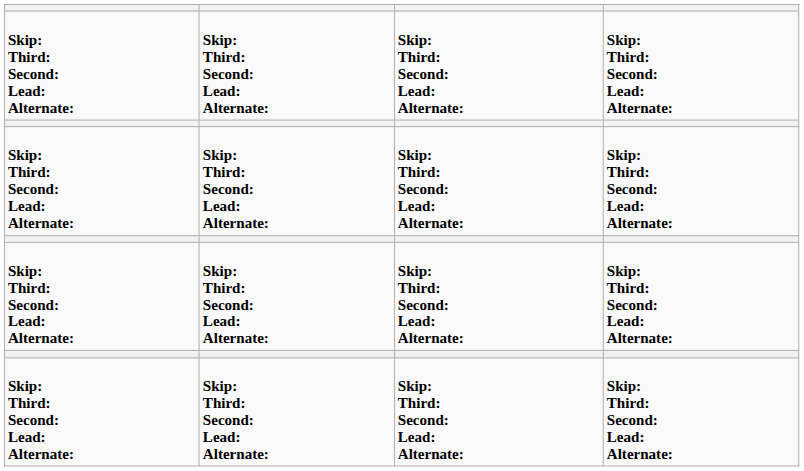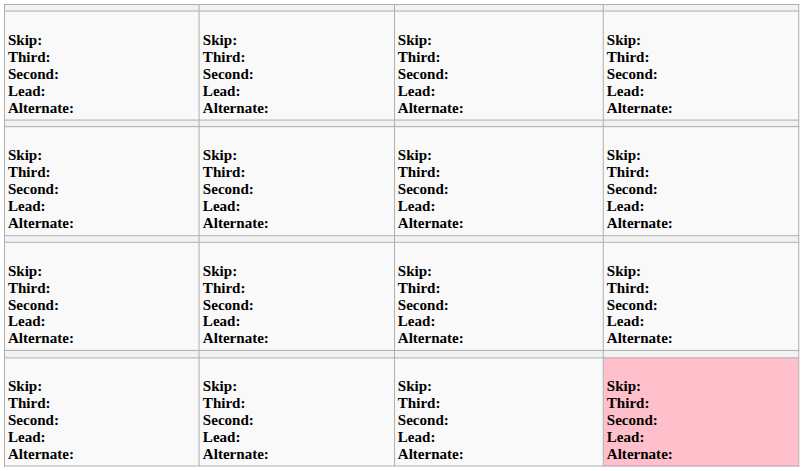row 8 | column 4: no background -> pink background
